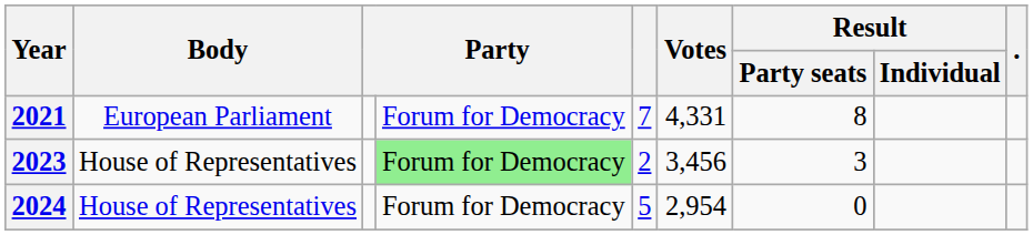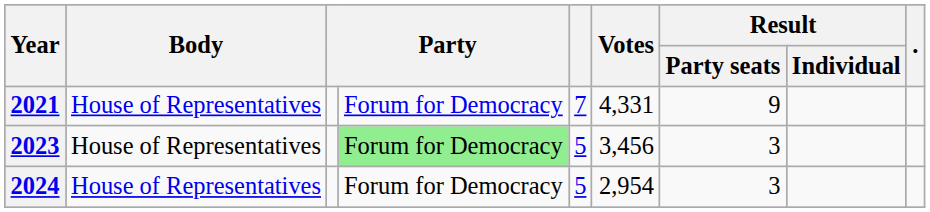2021 | Body: European Parliament -> House of Representatives
2021 | Result / Party seats: 8 -> 9
2023 | column 5: 2 -> 5
2024 | Result / Party seats: 0 -> 3
